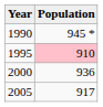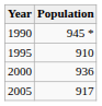1995 | Population: pink background -> no background
